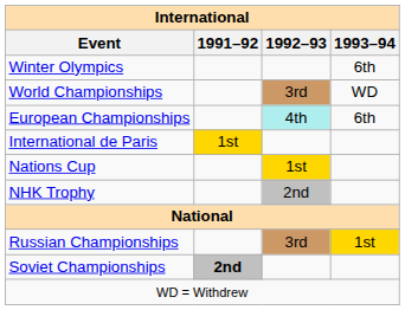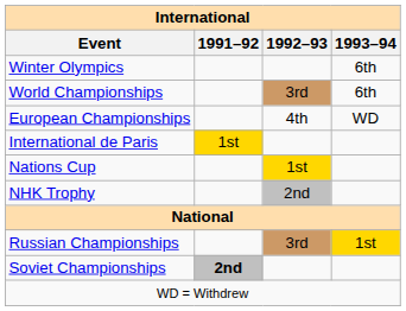World Championships | International / 1993–94: WD -> 6th
European Championships | International / 1992–93: paleturquoise background -> no background
European Championships | International / 1993–94: 6th -> WD
